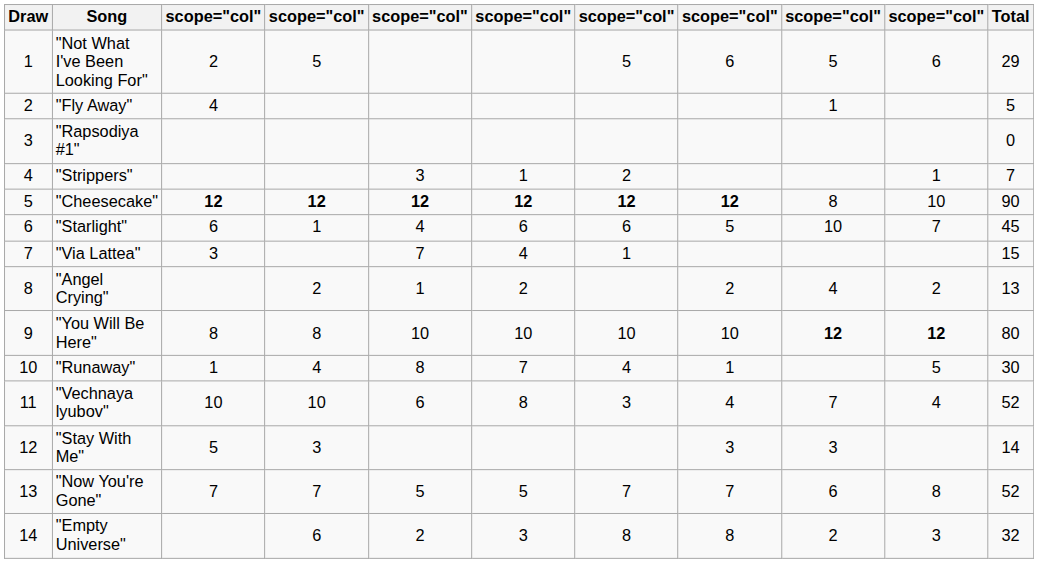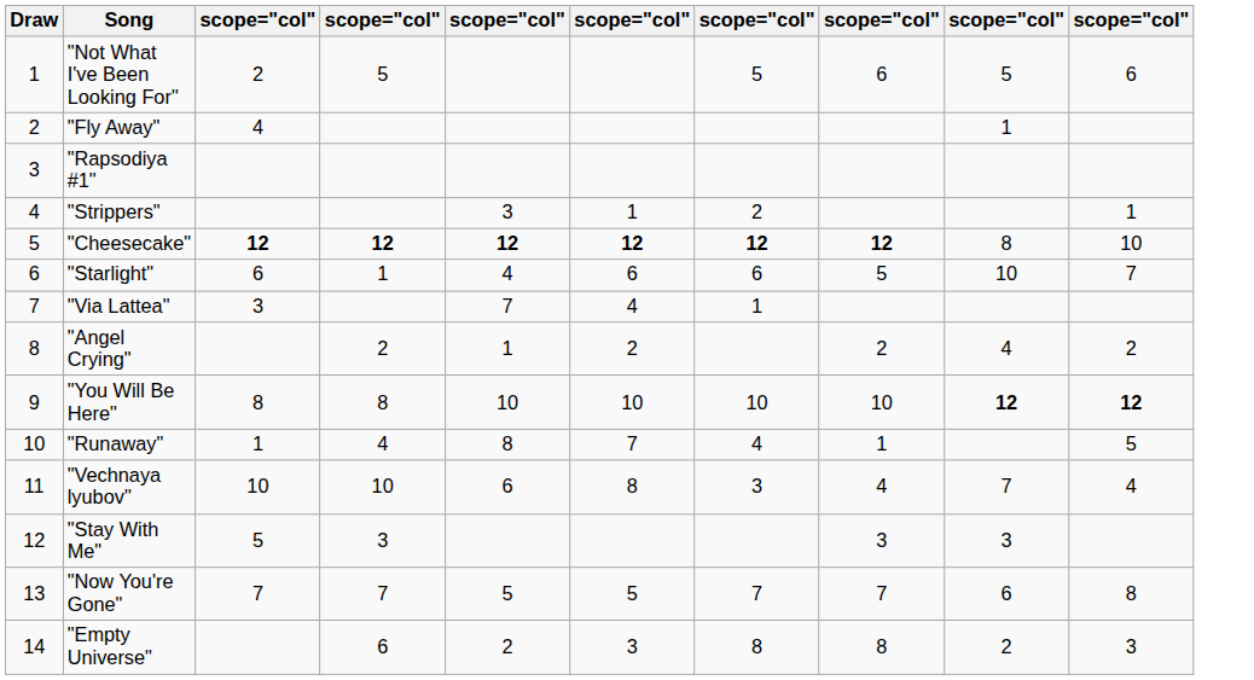- column: Total | 29 | 5 | 0 | 7 | 90 | 45 | 15 | 13 | 80 | 30 | 52 | 14 | 52 | 32
